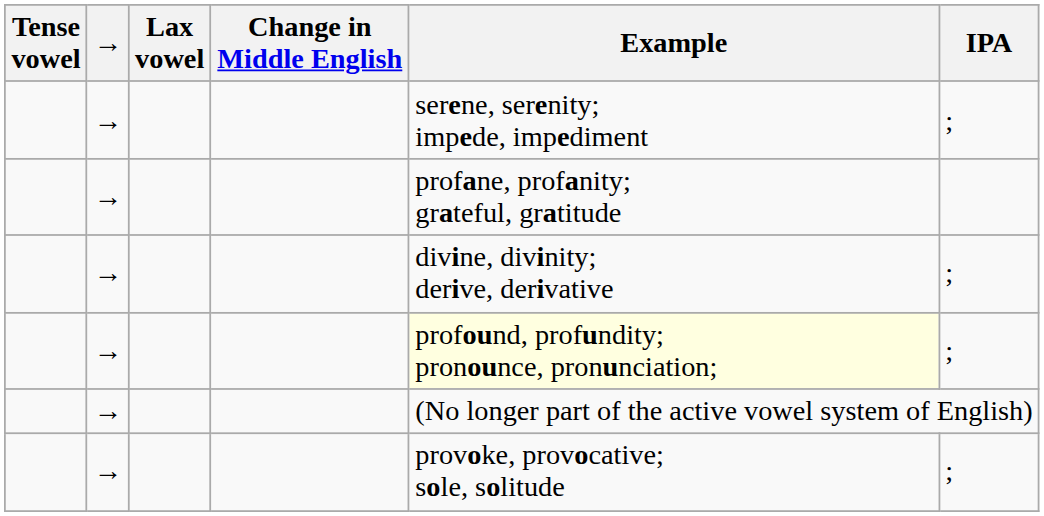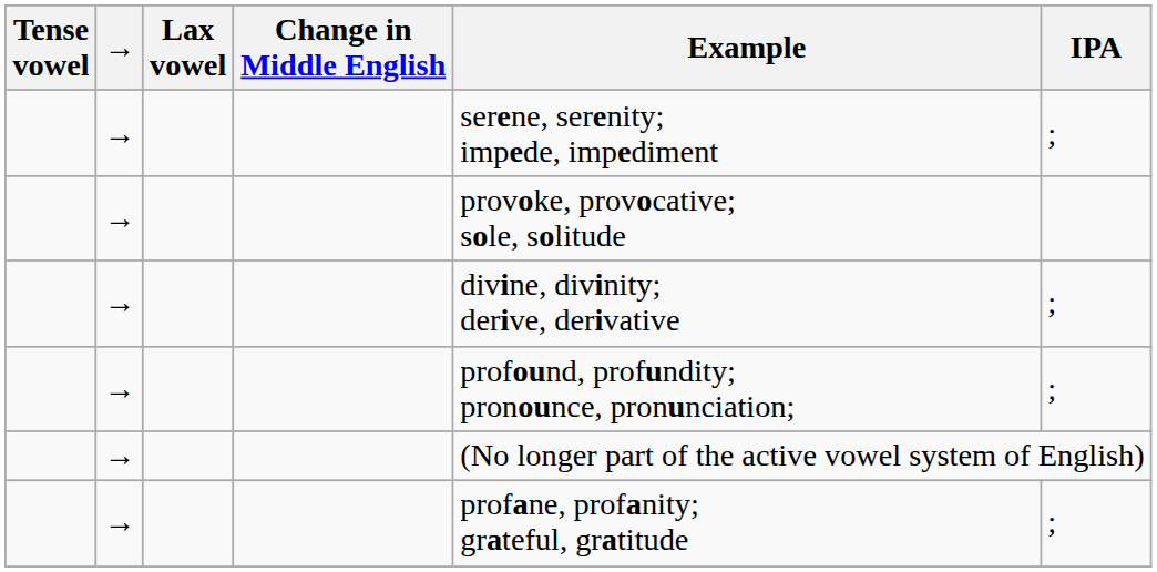row 3 | Example: profane, profanity; grateful, gratitude -> provoke, provocative; sole, solitude
row 5 | Example: lightyellow background -> no background
row 7 | Example: provoke, provocative; sole, solitude -> profane, profanity; grateful, gratitude
